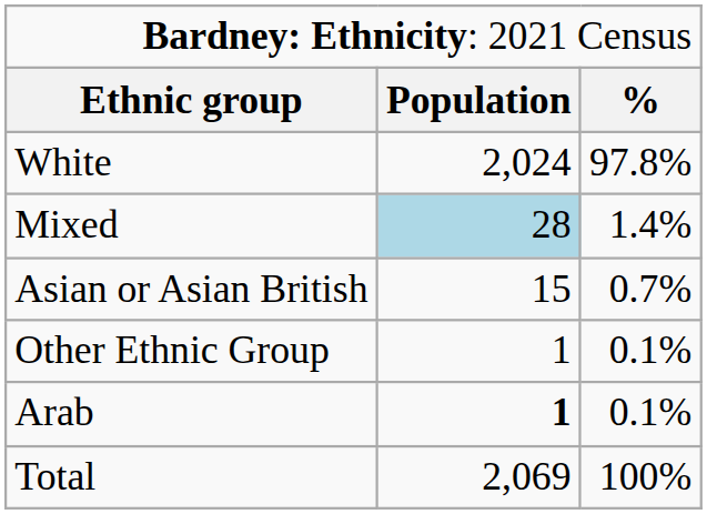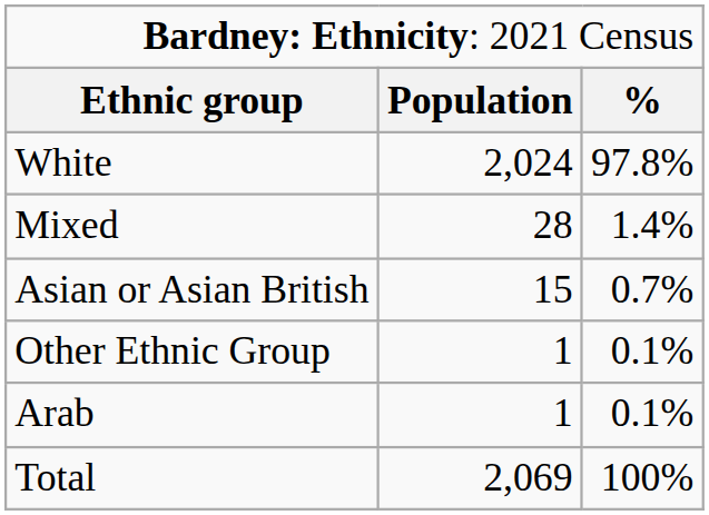Mixed | column 2: lightblue background -> no background
Arab | column 2: bold -> normal
